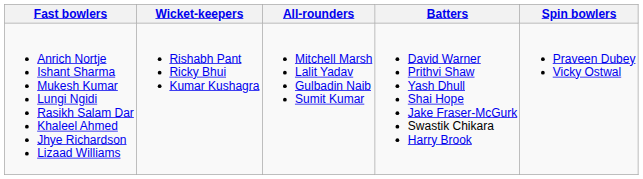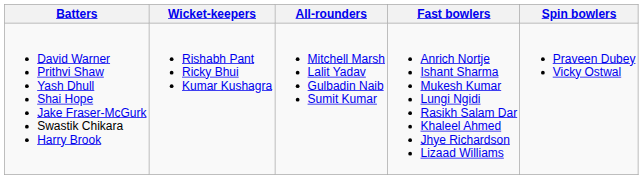columns swapped: Batters <-> Fast bowlers
